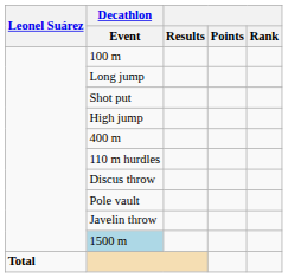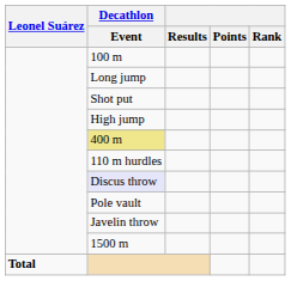400 m | Decathlon / Event: no background -> khaki background
Discus throw | Decathlon / Event: no background -> lavender background
1500 m | Decathlon / Event: lightblue background -> no background
